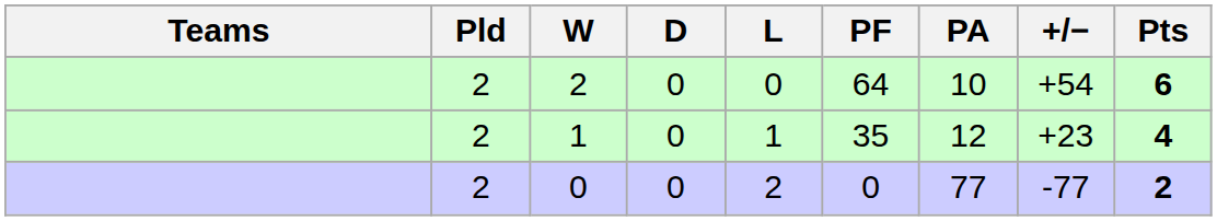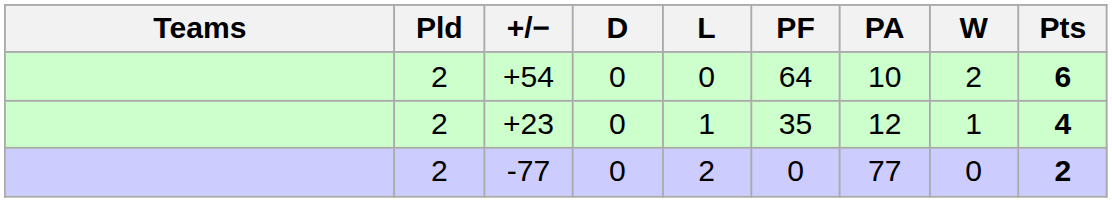columns swapped: W <-> +/−
